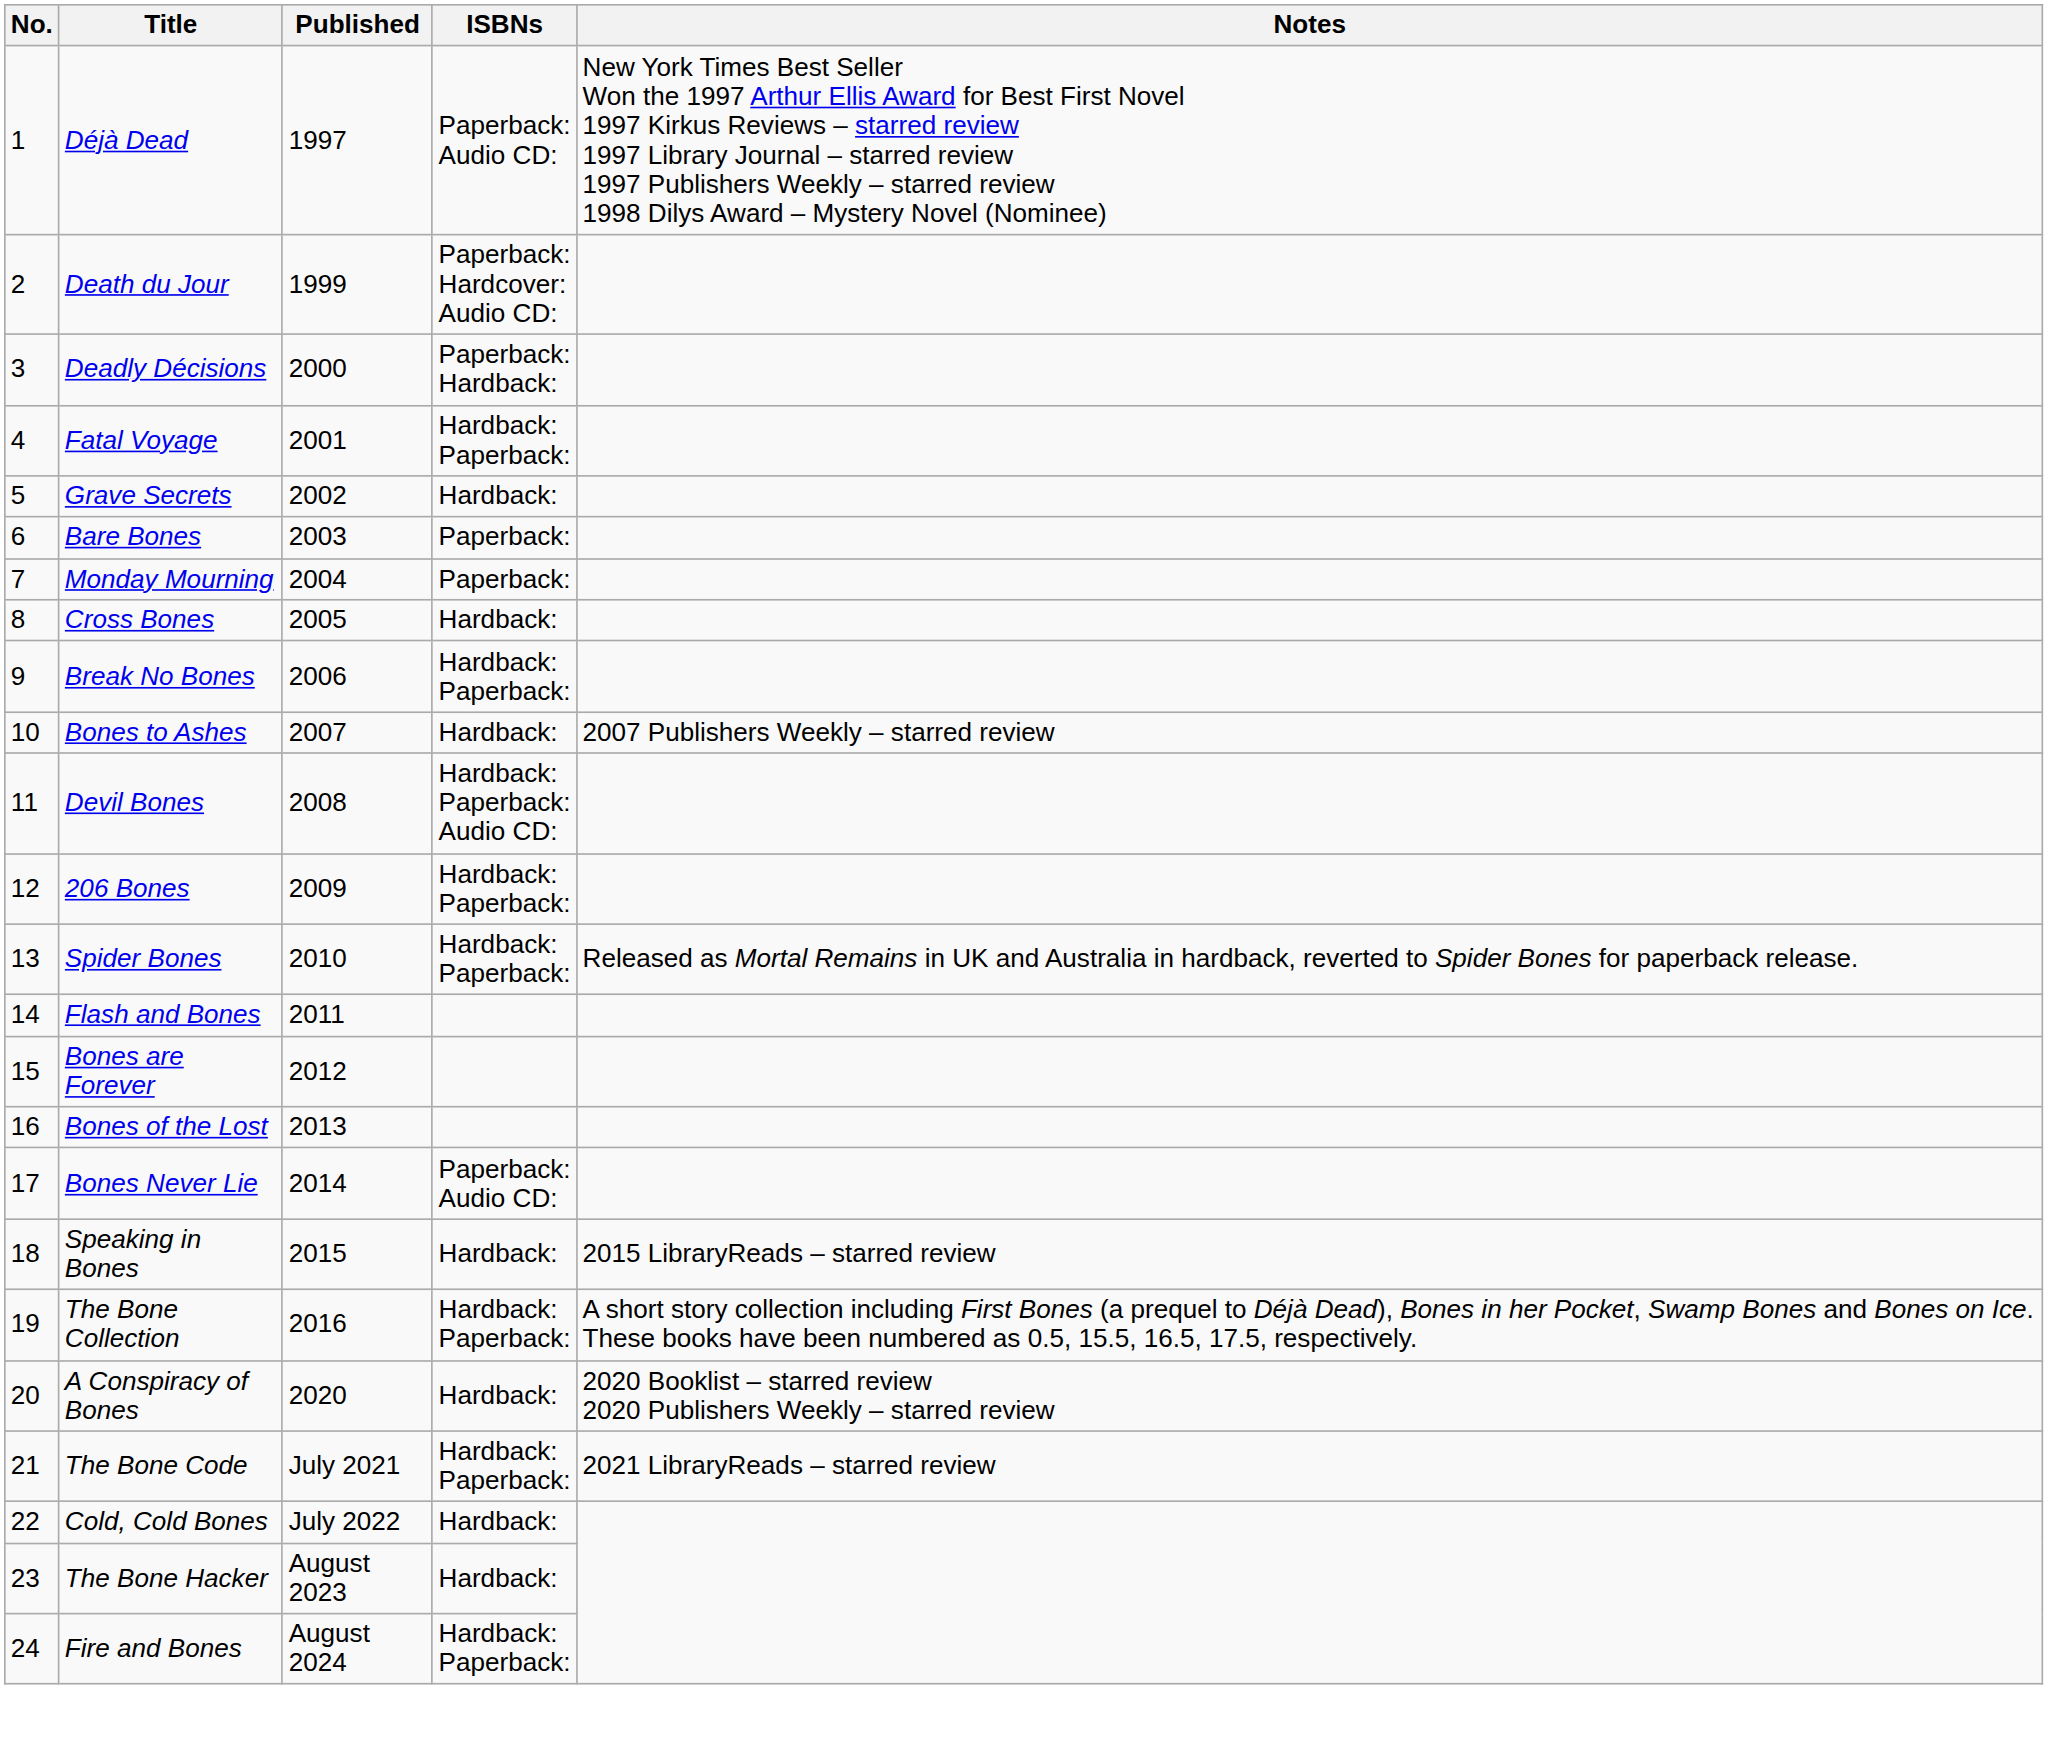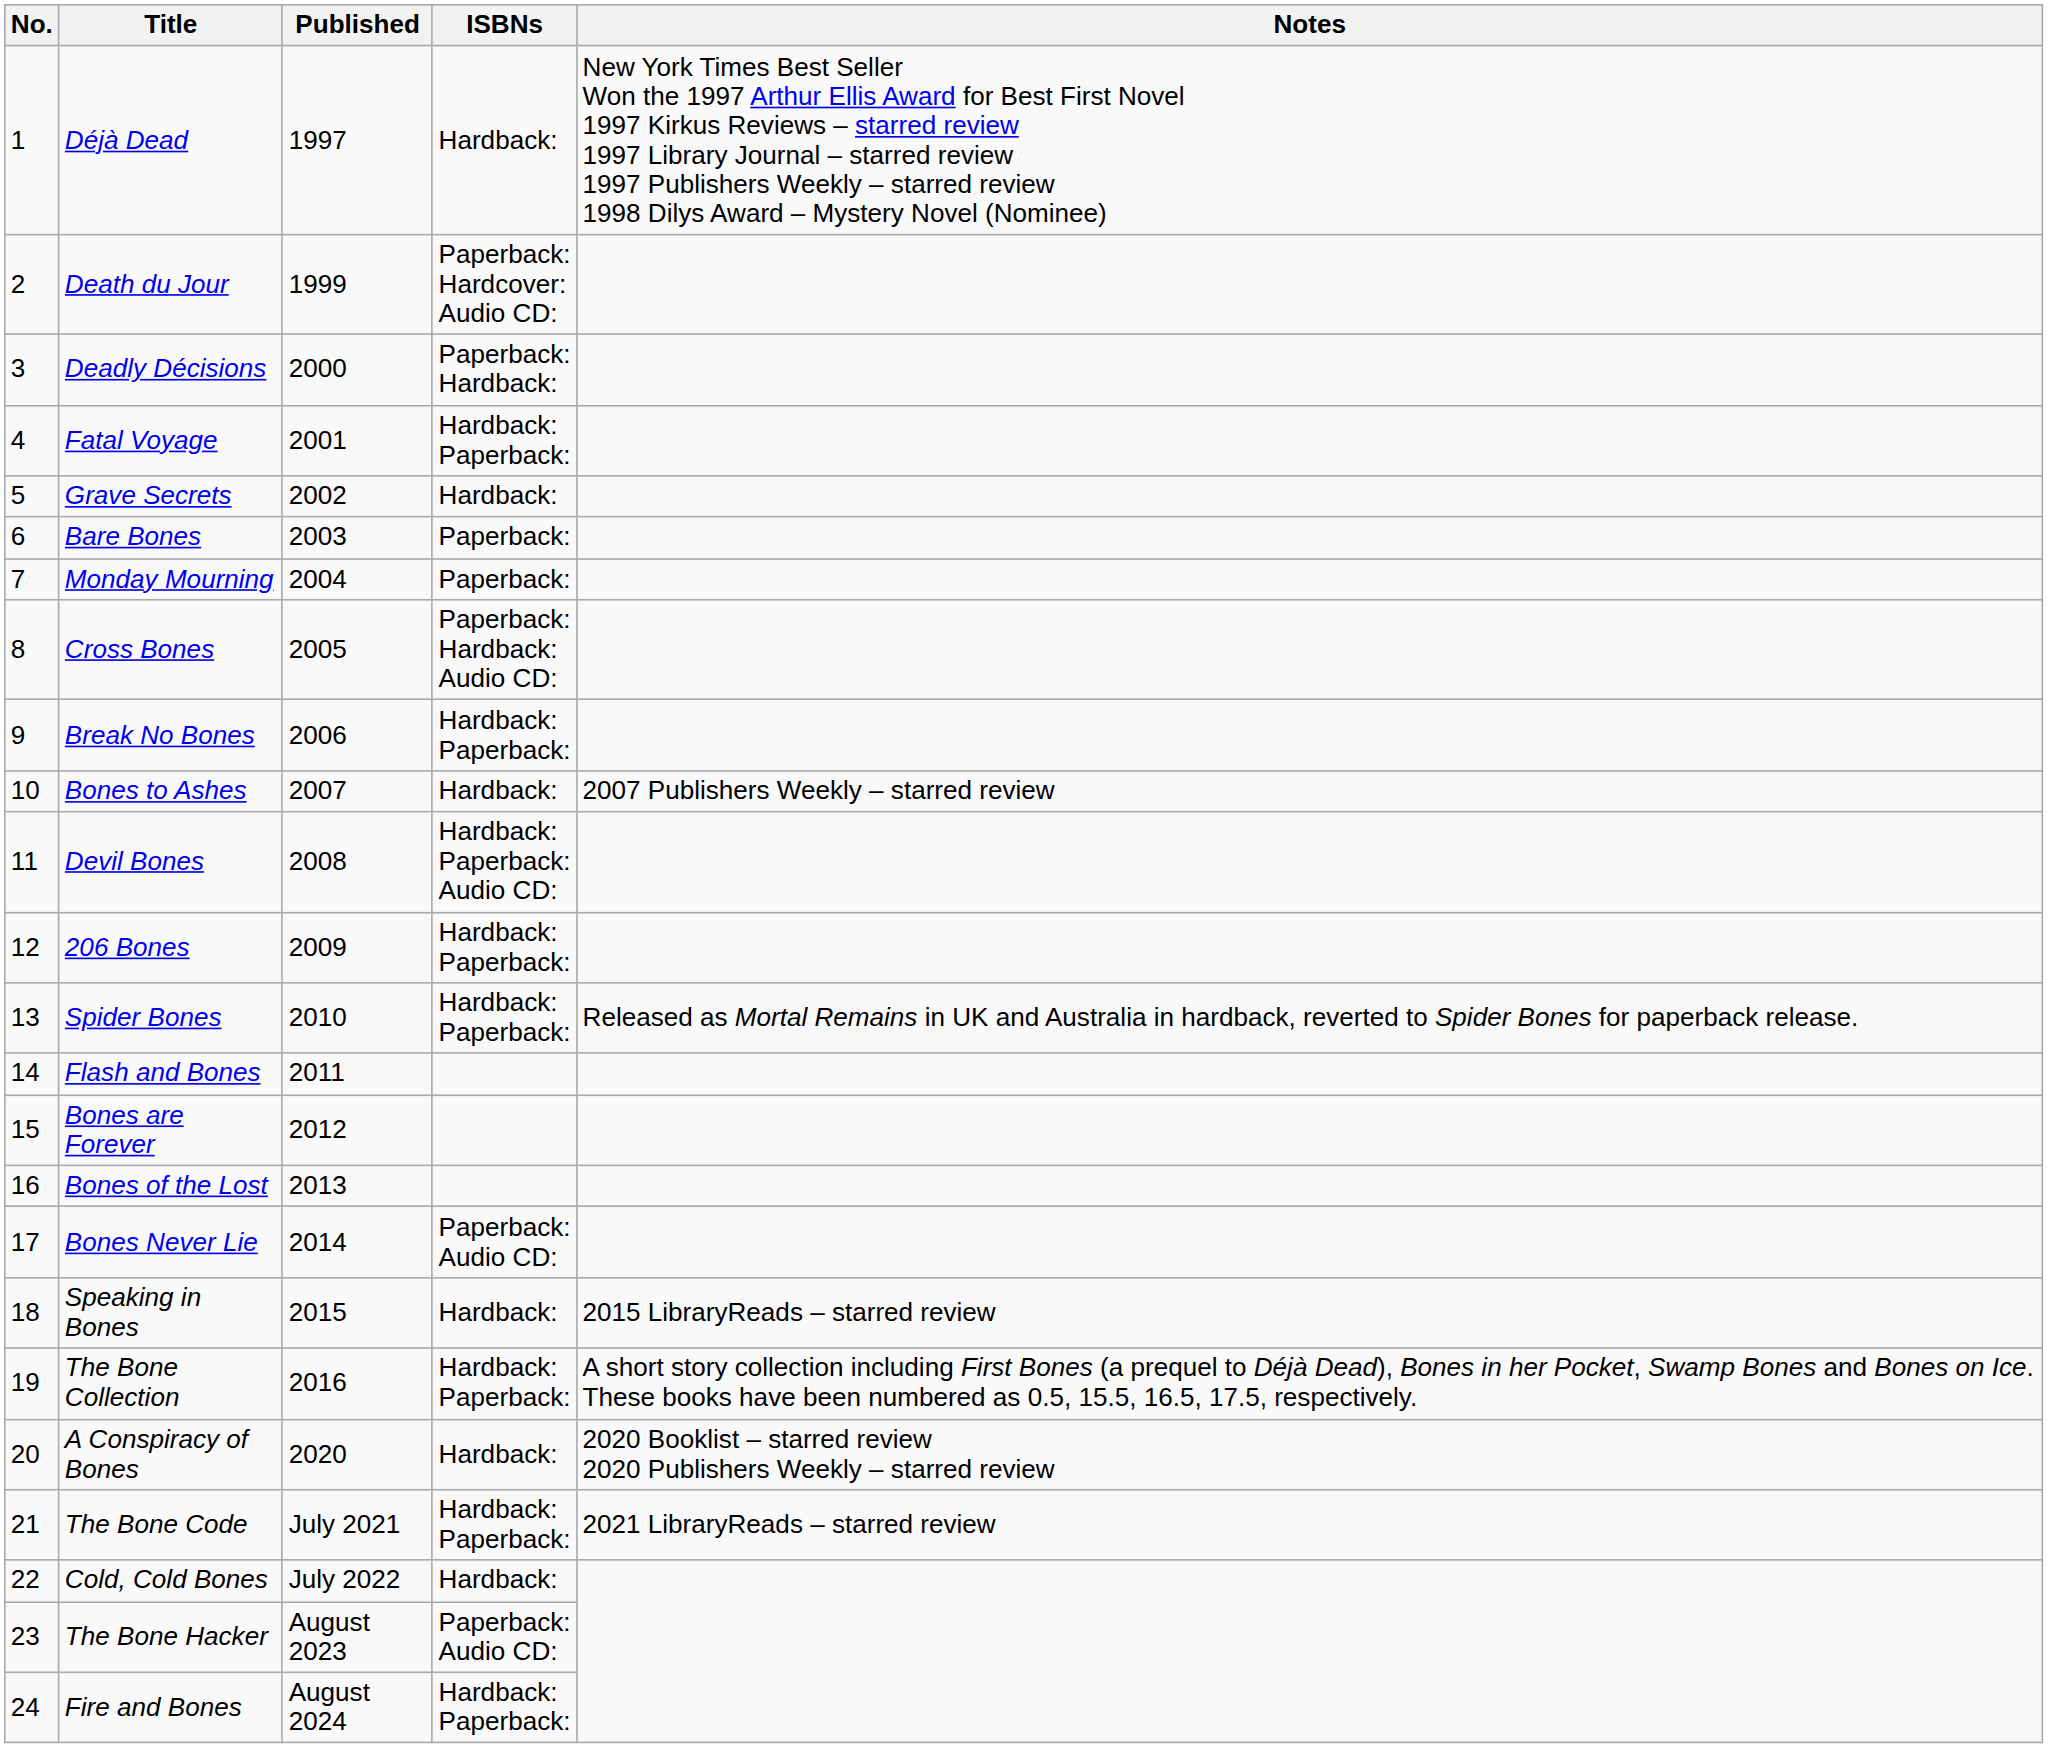Déjà Dead | ISBNs: Paperback: Audio CD: -> Hardback:
Cross Bones | ISBNs: Hardback: -> Paperback: Hardback: Audio CD:
The Bone Hacker | ISBNs: Hardback: -> Paperback: Audio CD:
